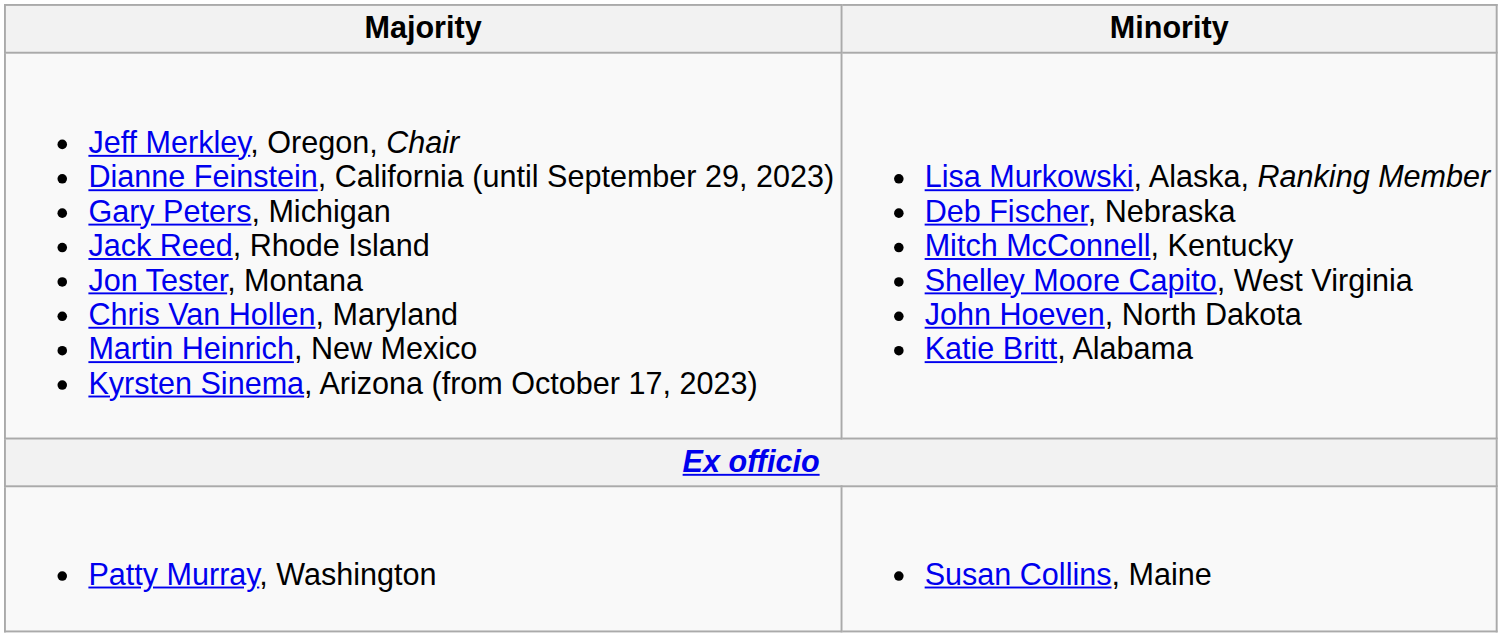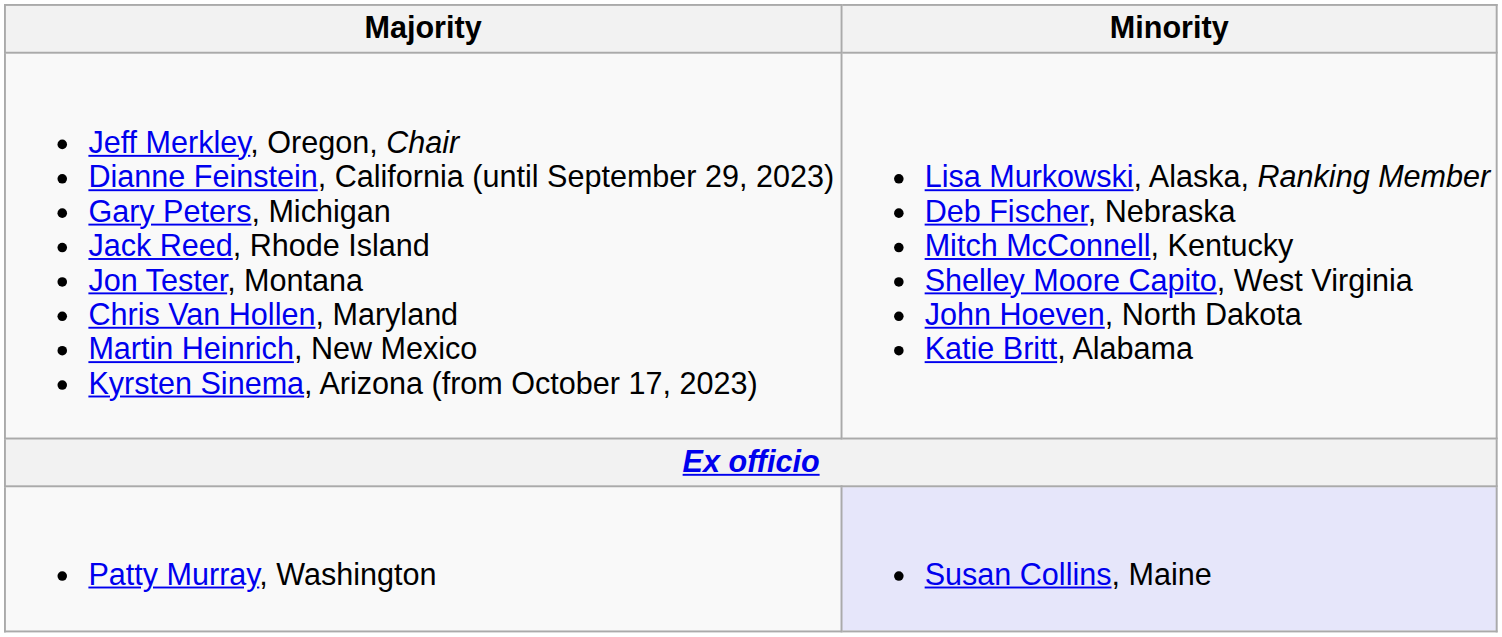Patty Murray, Washington | Minority: no background -> lavender background
